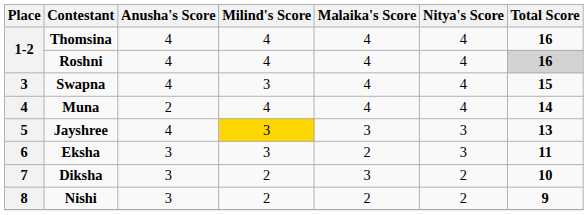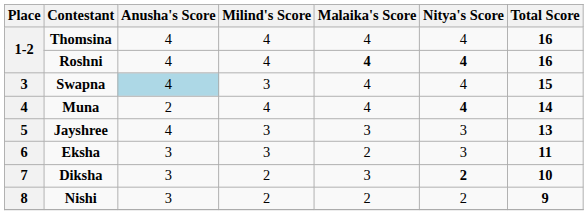Roshni | Malaika's Score: normal -> bold
Roshni | Nitya's Score: normal -> bold
Roshni | Total Score: lightgrey background -> no background
Swapna | Anusha's Score: no background -> lightblue background
Muna | Nitya's Score: normal -> bold
Jayshree | Milind's Score: gold background -> no background
Diksha | Nitya's Score: normal -> bold
